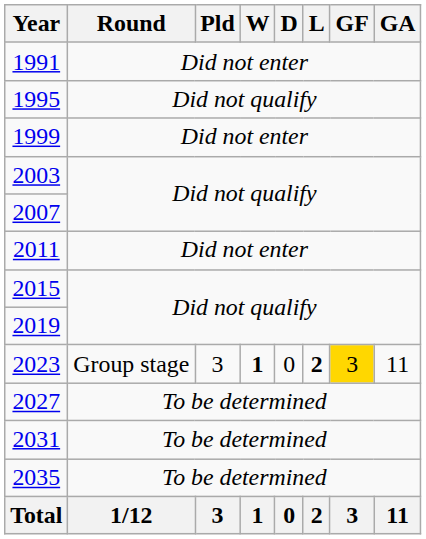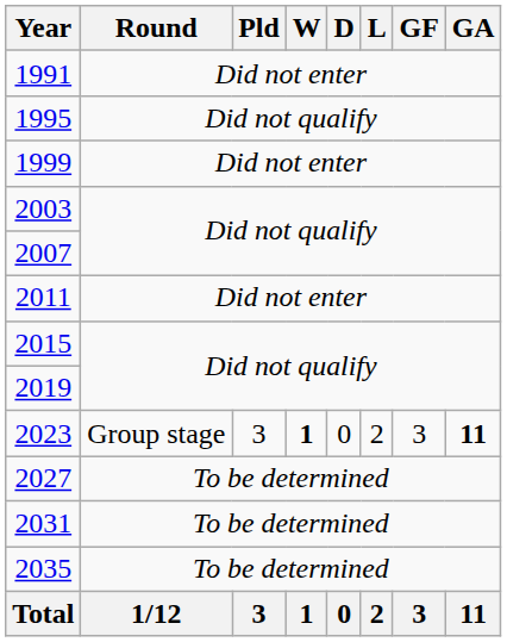2023 | L: bold -> normal
2023 | GF: gold background -> no background
2023 | GA: normal -> bold
